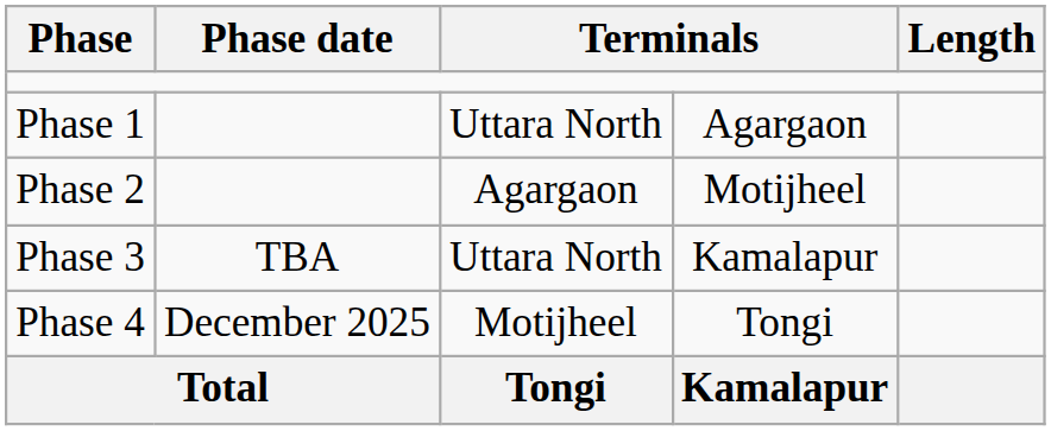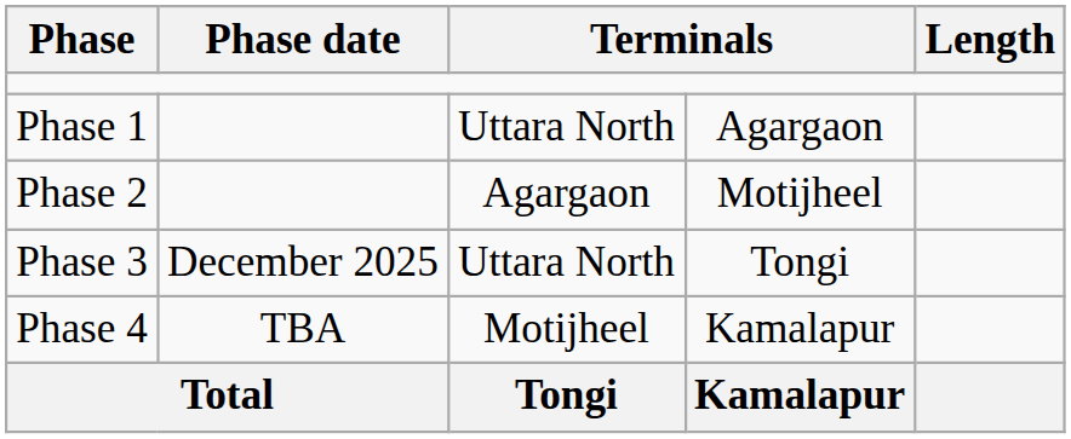Phase 3 | Phase date: TBA -> December 2025
Phase 3 | column 4: Kamalapur -> Tongi
Phase 4 | Phase date: December 2025 -> TBA
Phase 4 | column 4: Tongi -> Kamalapur
